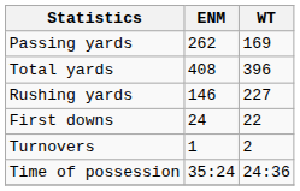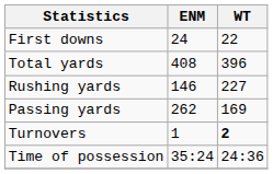rows swapped: First downs <-> Passing yards
Turnovers | WT: normal -> bold
